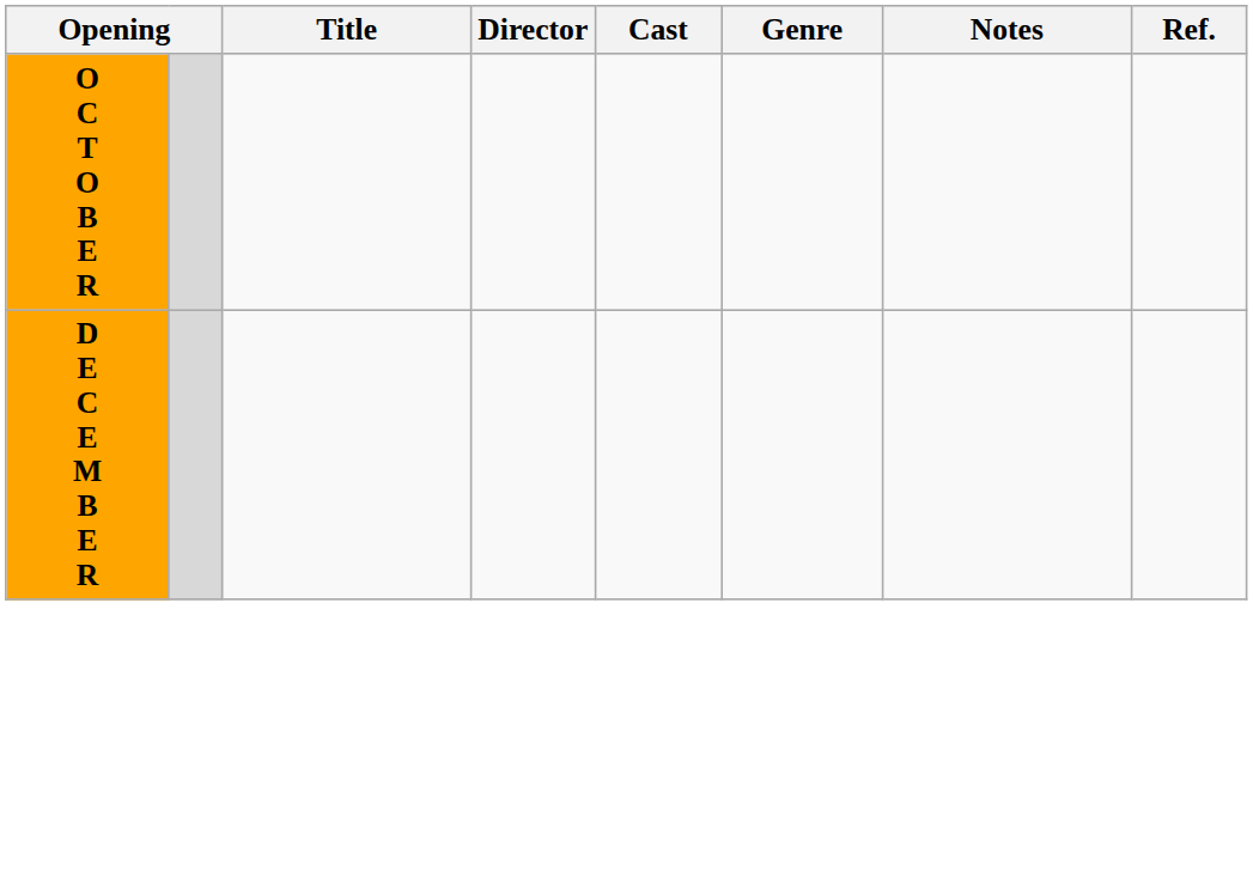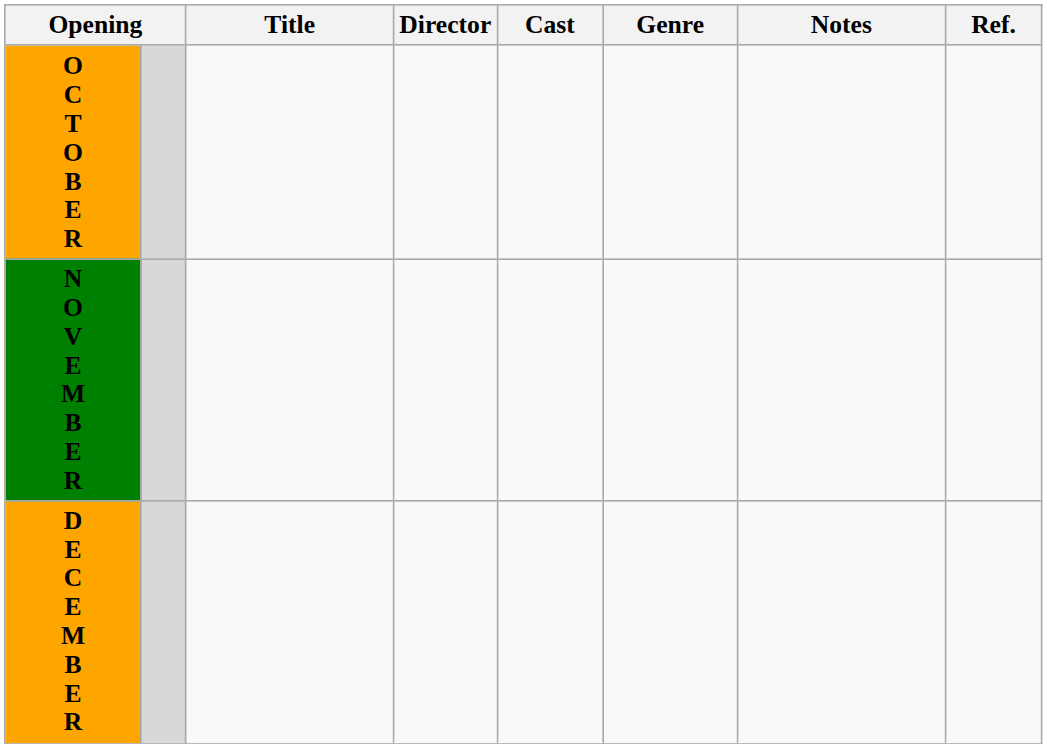+ row: N O V E M B E R
